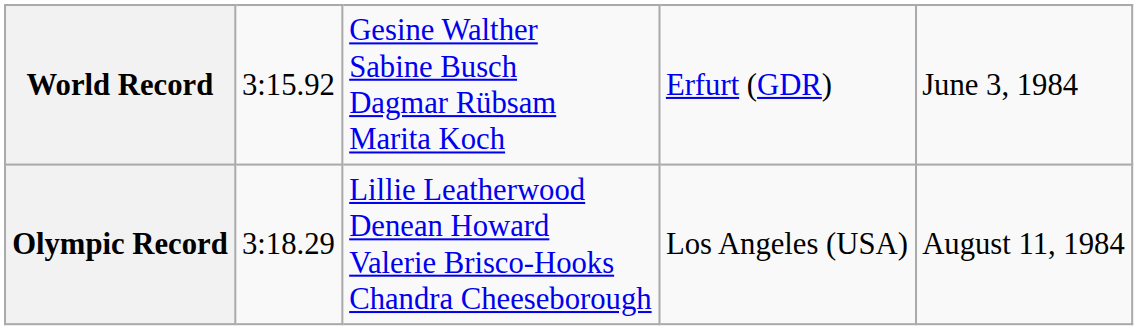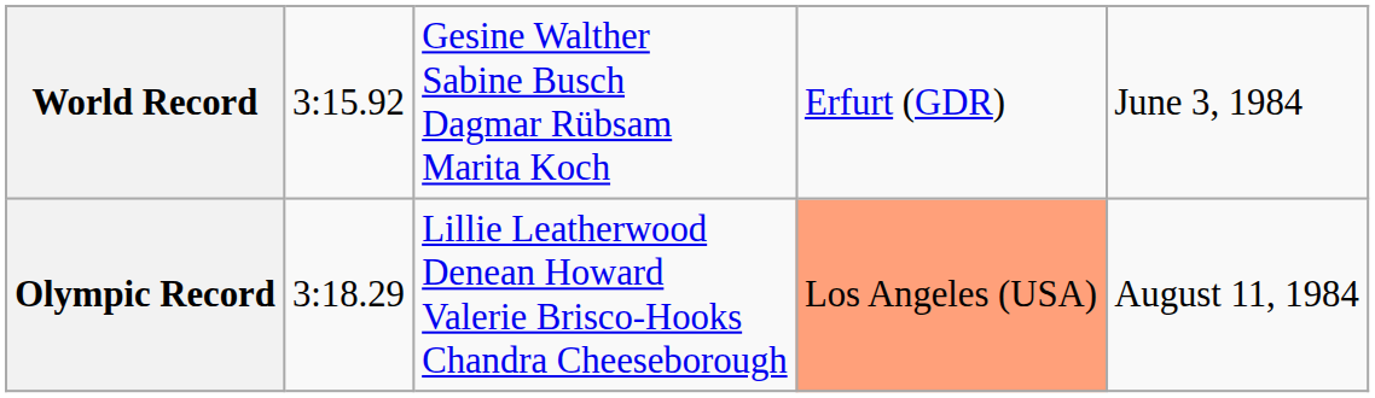Olympic Record | column 4: no background -> lightsalmon background
